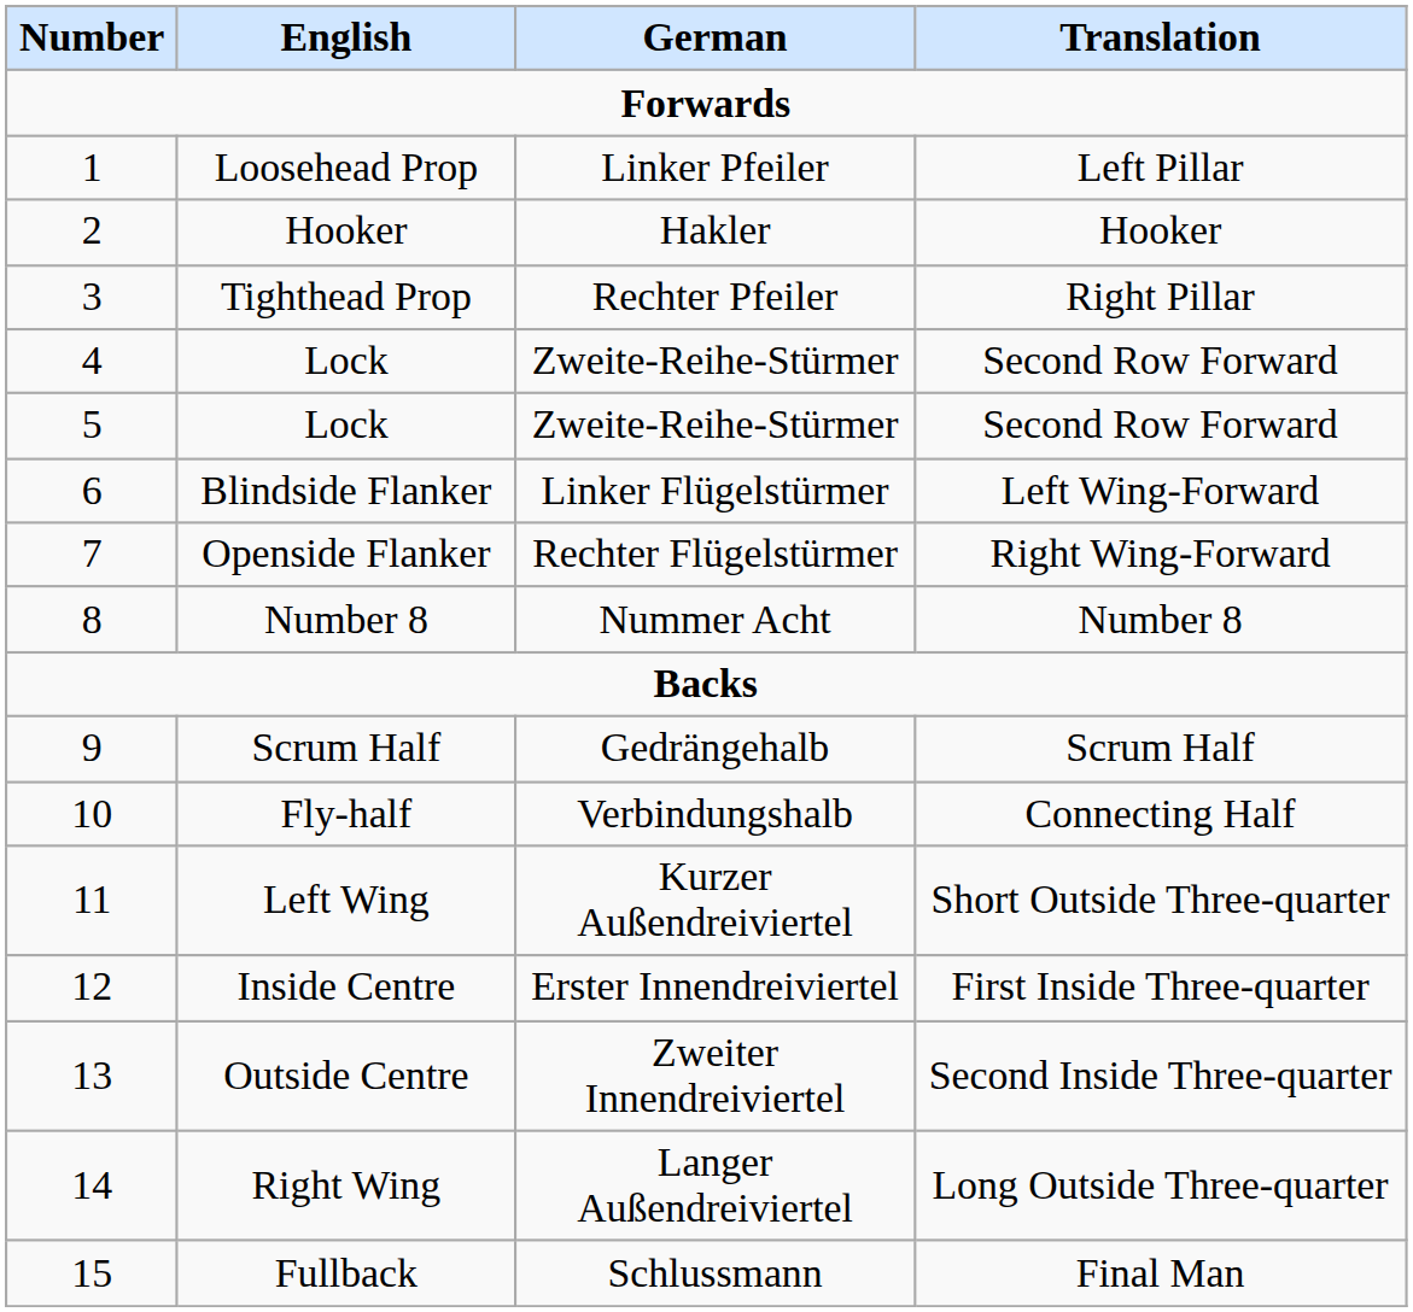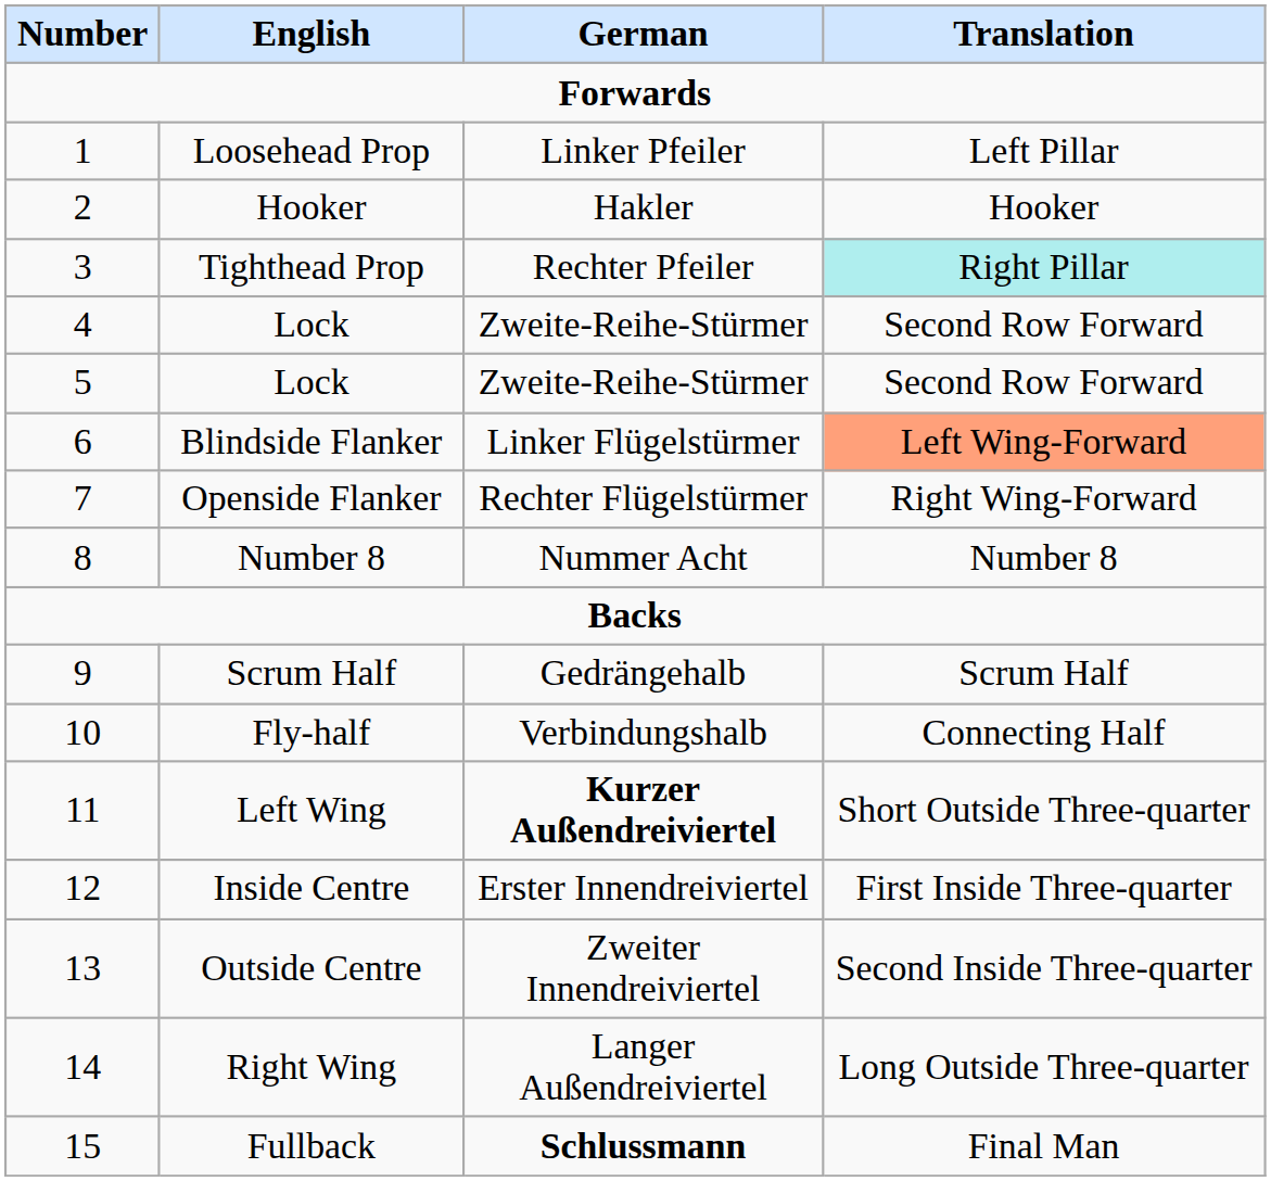Tighthead Prop | Translation: no background -> paleturquoise background
Blindside Flanker | Translation: no background -> lightsalmon background
Left Wing | German: normal -> bold
Fullback | German: normal -> bold
